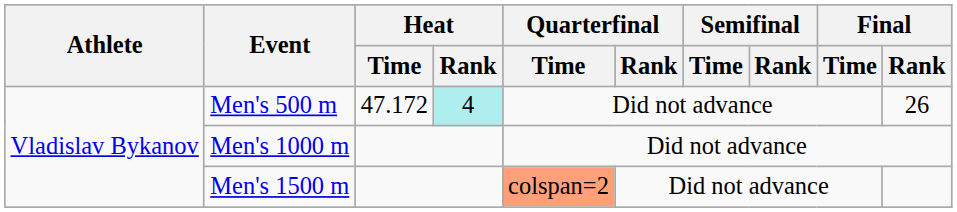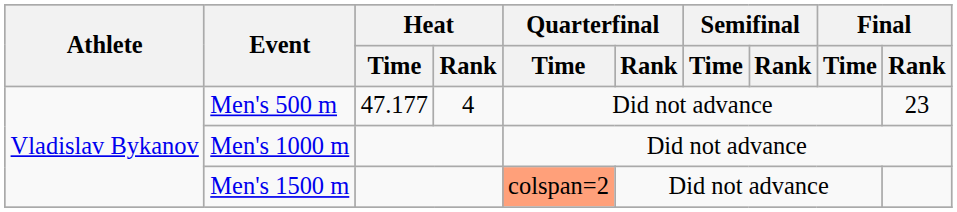Men's 500 m | Heat / Time: 47.172 -> 47.177
Men's 500 m | Heat / Rank: paleturquoise background -> no background
Men's 500 m | Final / Rank: 26 -> 23
